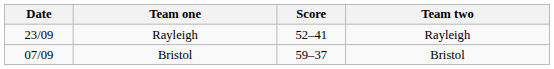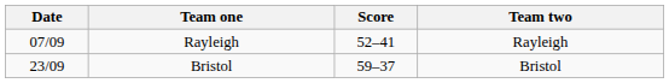row 2 | Date: 23/09 -> 07/09
row 3 | Date: 07/09 -> 23/09
